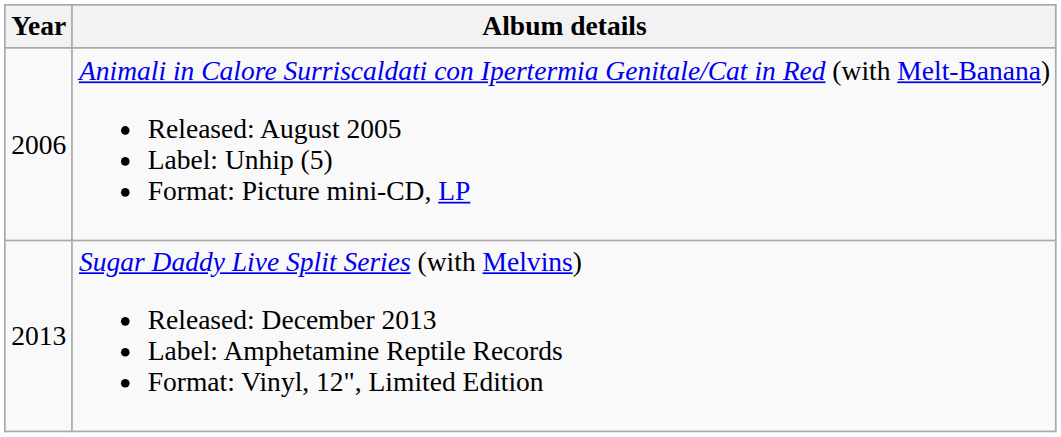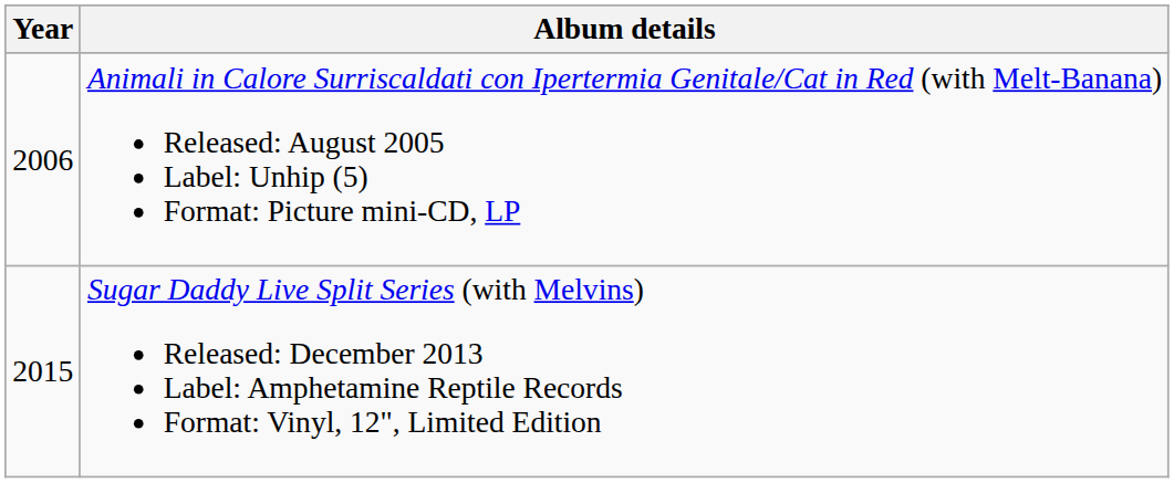row 3 | Year: 2013 -> 2015
